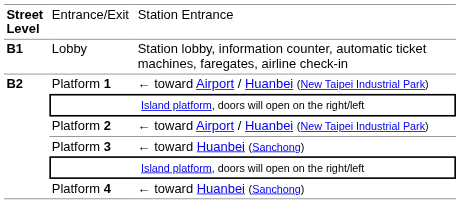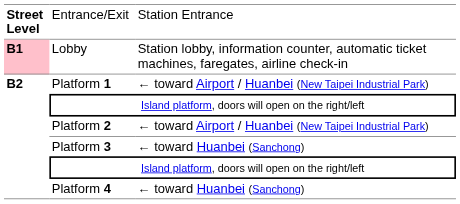Lobby | column 1: no background -> pink background
